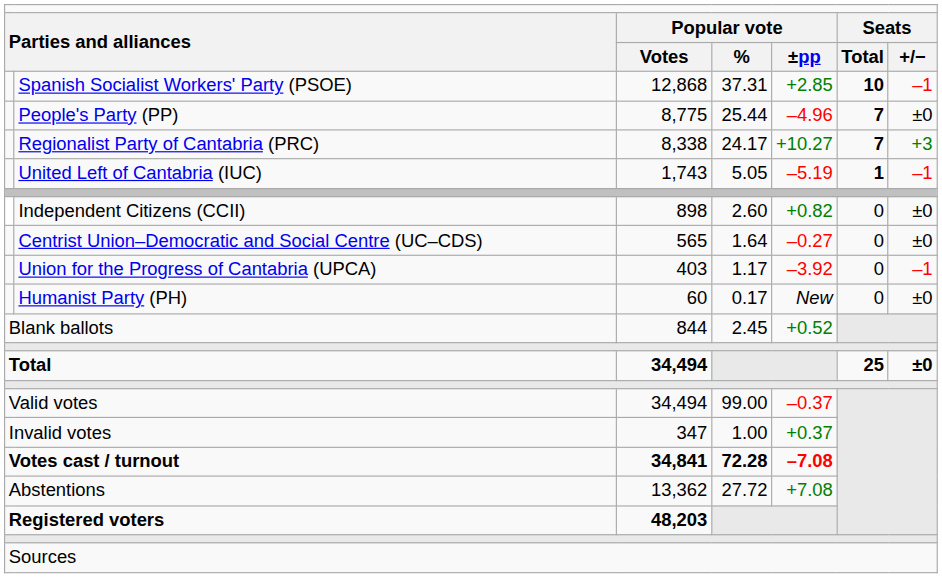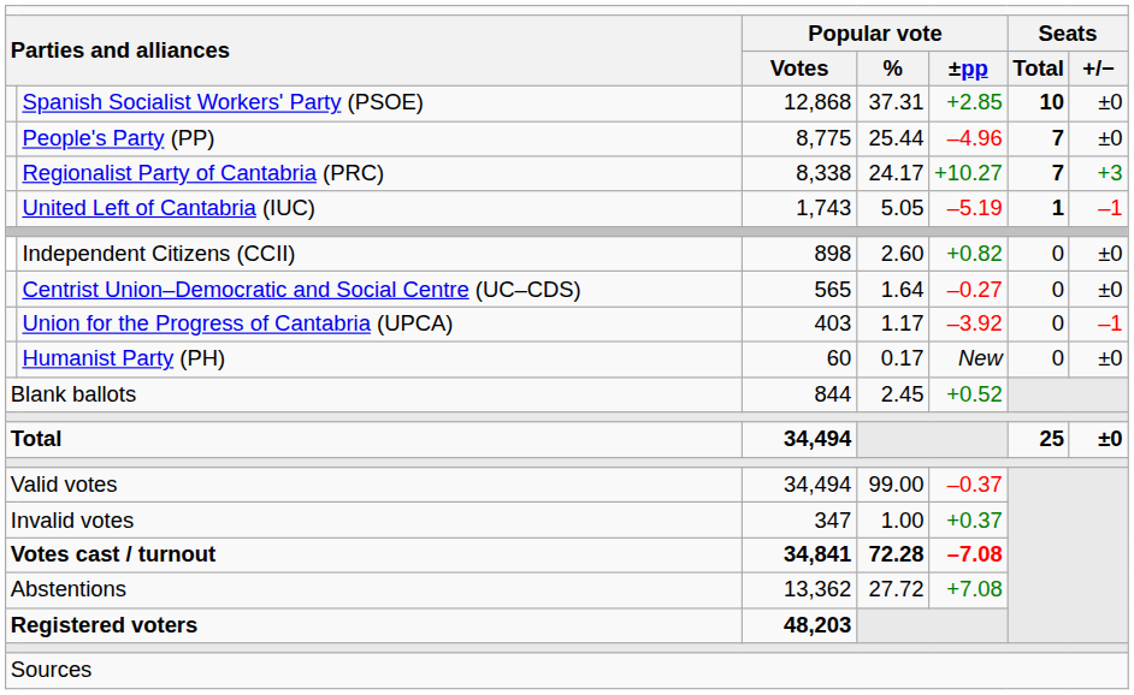Spanish Socialist Workers' Party (PSOE) | column 7: –1 -> ±0
